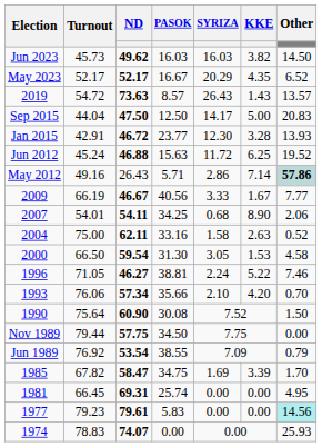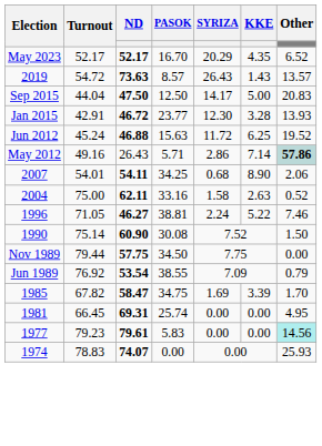- row: Jun 2023 | 45.73 | 49.62 | 16.03 | 16.03 | 3.82 | 14.50
May 2023 | PASOK: 16.67 -> 16.70
- row: 2009 | 66.19 | 46.67 | 40.56 | 3.33 | 1.67 | 7.77
- row: 2000 | 66.50 | 59.54 | 31.30 | 3.05 | 1.53 | 4.58
- row: 1993 | 76.06 | 57.34 | 35.66 | 2.10 | 4.20 | 0.70
1990 | Turnout: 75.64 -> 75.14
